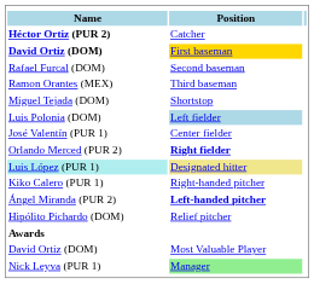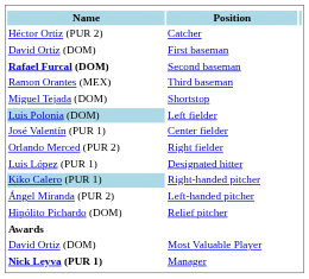Catcher | column 1: bold -> normal
First baseman | column 1: bold -> normal
First baseman | column 2: gold background -> no background
Second baseman | column 1: normal -> bold
Left fielder | column 1: no background -> lightblue background
Left fielder | column 2: lightblue background -> no background
Right fielder | column 2: bold -> normal
Designated hitter | column 1: paleturquoise background -> no background
Designated hitter | column 2: khaki background -> no background
Right-handed pitcher | column 1: no background -> lightblue background
Left-handed pitcher | column 2: bold -> normal
Manager | column 1: normal -> bold
Manager | column 2: lightgreen background -> no background
